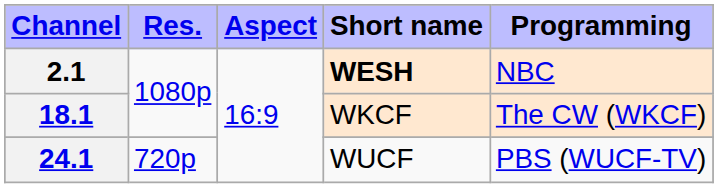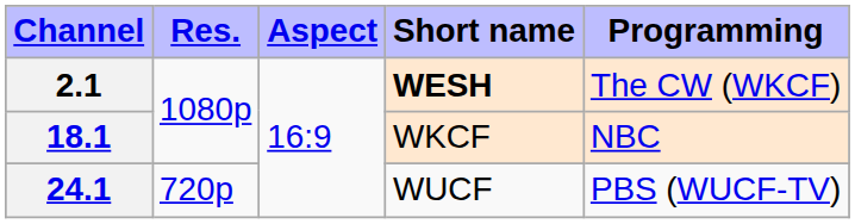2.1 | Programming: NBC -> The CW (WKCF)
18.1 | Programming: The CW (WKCF) -> NBC
